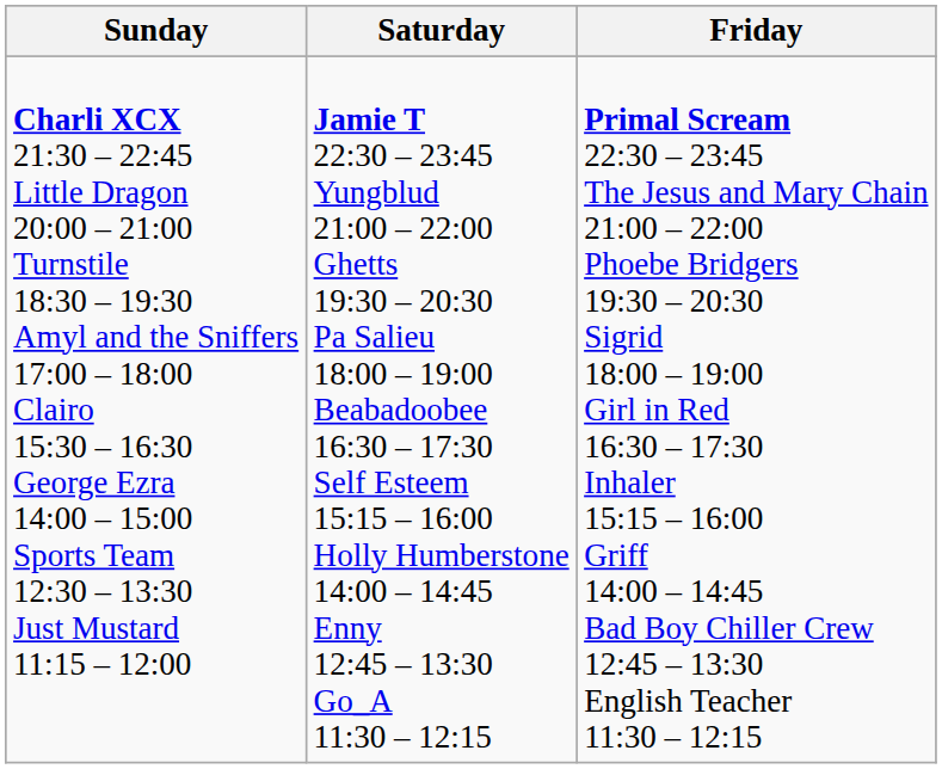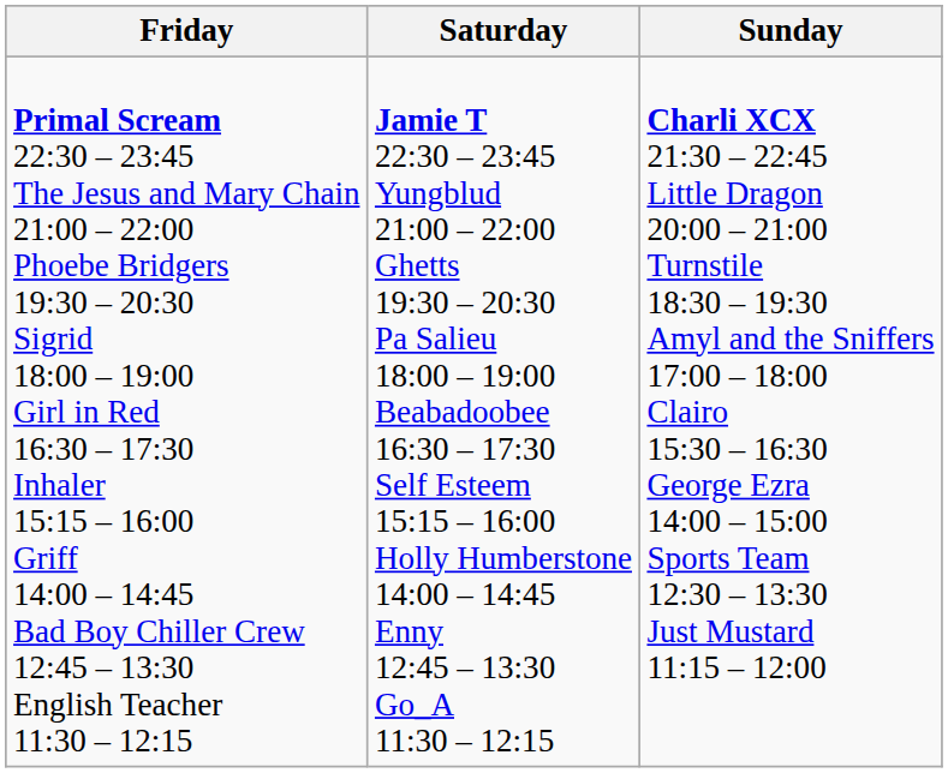columns swapped: Friday <-> Sunday
